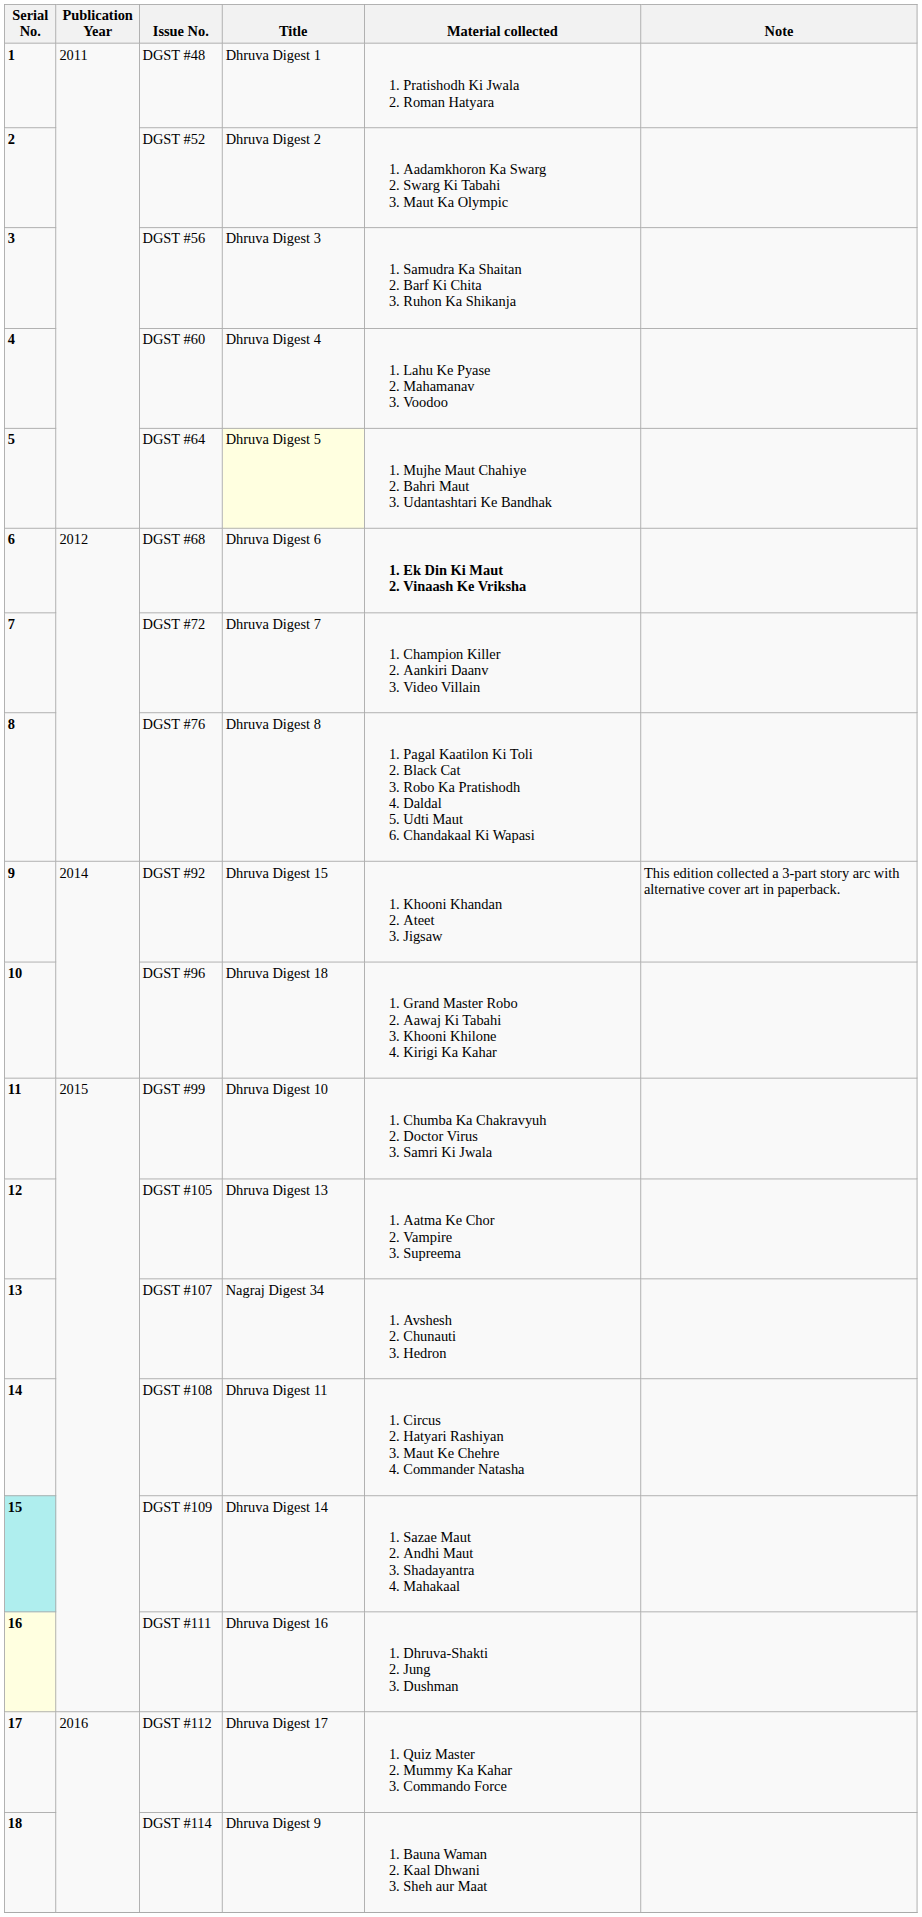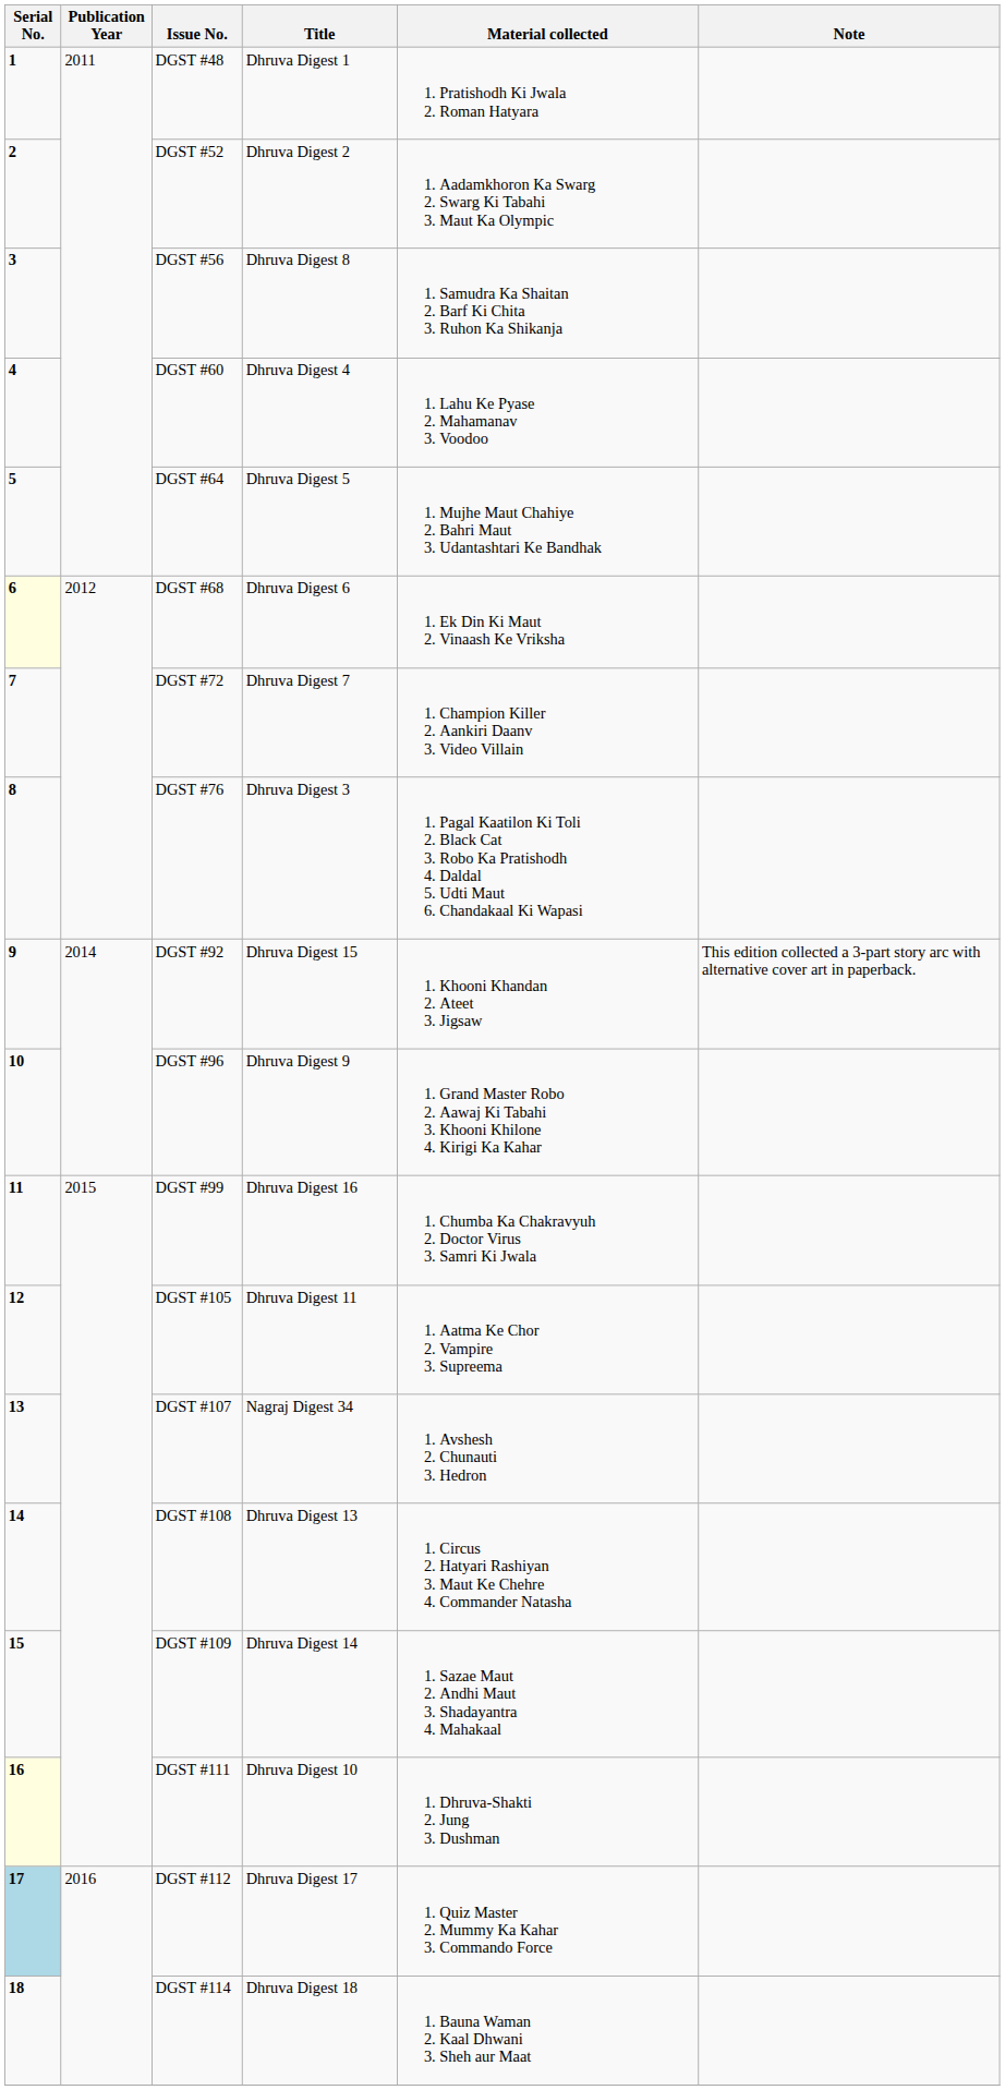DGST #56 | Title: Dhruva Digest 3 -> Dhruva Digest 8
DGST #64 | Title: lightyellow background -> no background
DGST #68 | Serial No.: no background -> lightyellow background
DGST #68 | Material collected: bold -> normal
DGST #76 | Title: Dhruva Digest 8 -> Dhruva Digest 3
DGST #96 | Title: Dhruva Digest 18 -> Dhruva Digest 9
DGST #99 | Title: Dhruva Digest 10 -> Dhruva Digest 16
DGST #105 | Title: Dhruva Digest 13 -> Dhruva Digest 11
DGST #108 | Title: Dhruva Digest 11 -> Dhruva Digest 13
DGST #109 | Serial No.: paleturquoise background -> no background
DGST #111 | Title: Dhruva Digest 16 -> Dhruva Digest 10
DGST #112 | Serial No.: no background -> lightblue background
DGST #114 | Title: Dhruva Digest 9 -> Dhruva Digest 18
